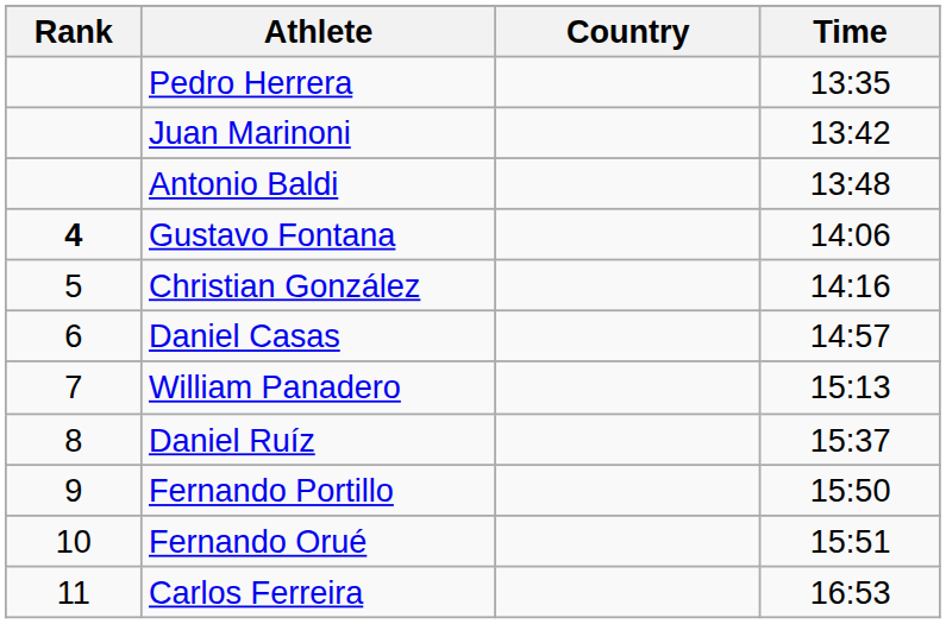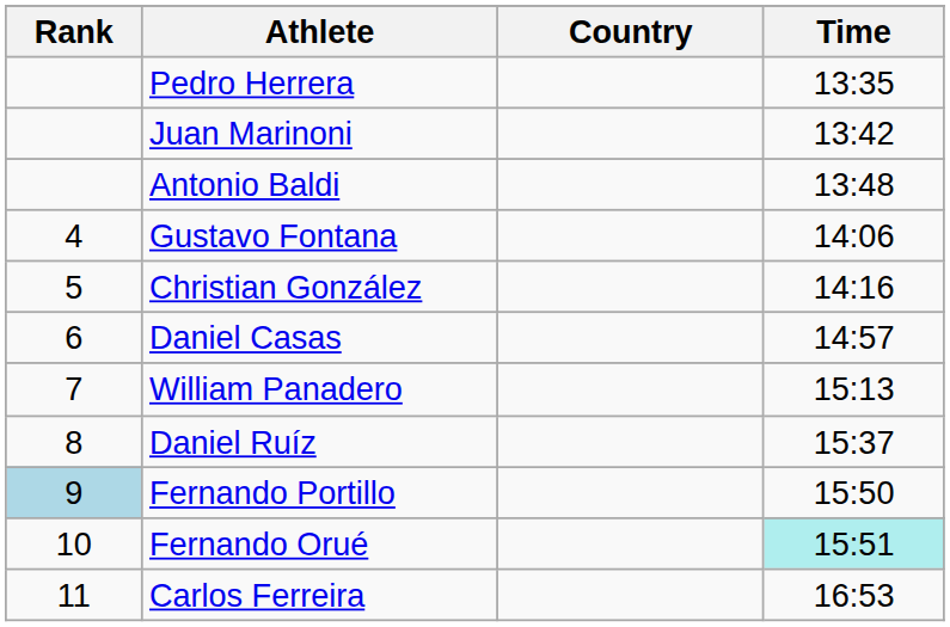Gustavo Fontana | Rank: bold -> normal
Fernando Portillo | Rank: no background -> lightblue background
Fernando Orué | Time: no background -> paleturquoise background
